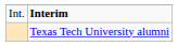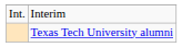Int. | column 2: bold -> normal
